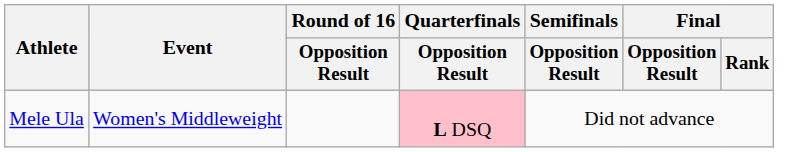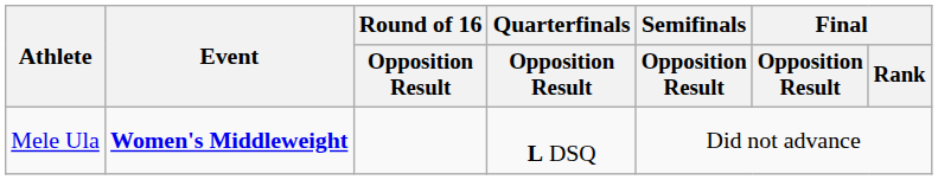Mele Ula | Event: normal -> bold
Mele Ula | Quarterfinals / Opposition Result: pink background -> no background
